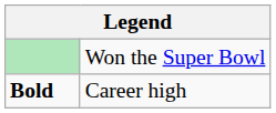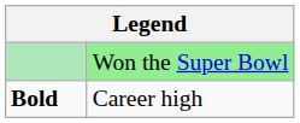row 2 | column 2: no background -> lightgreen background
